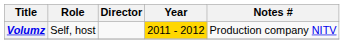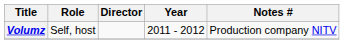Volumz | Year: gold background -> no background
